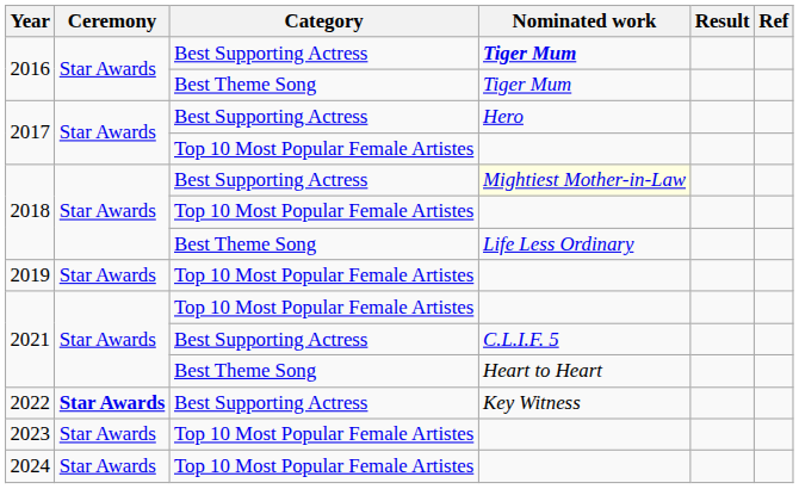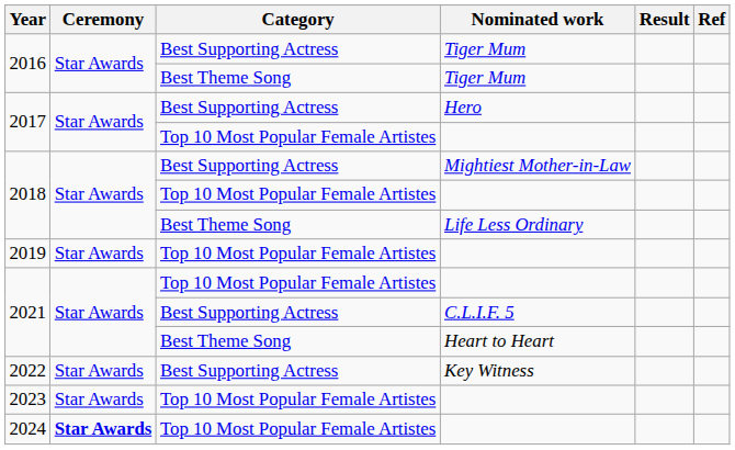2016 / Best Supporting Actress | Nominated work: bold -> normal
2018 / Best Supporting Actress | Nominated work: lightyellow background -> no background
2022 | Ceremony: bold -> normal
2024 | Ceremony: normal -> bold
